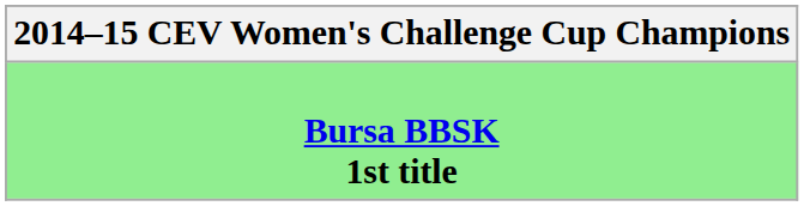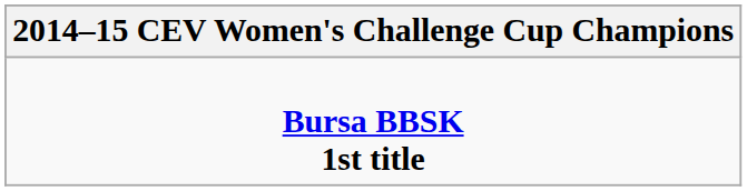row 2 | column 1: lightgreen background -> no background
